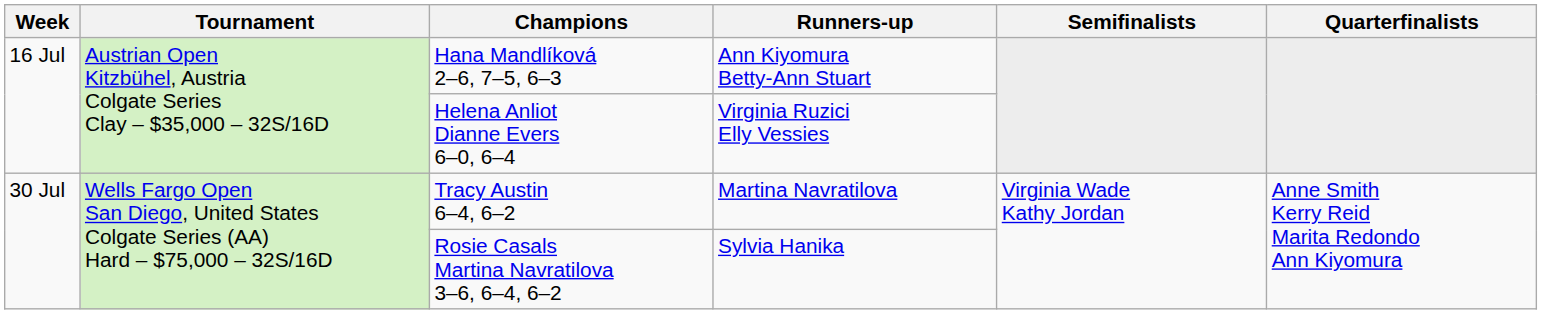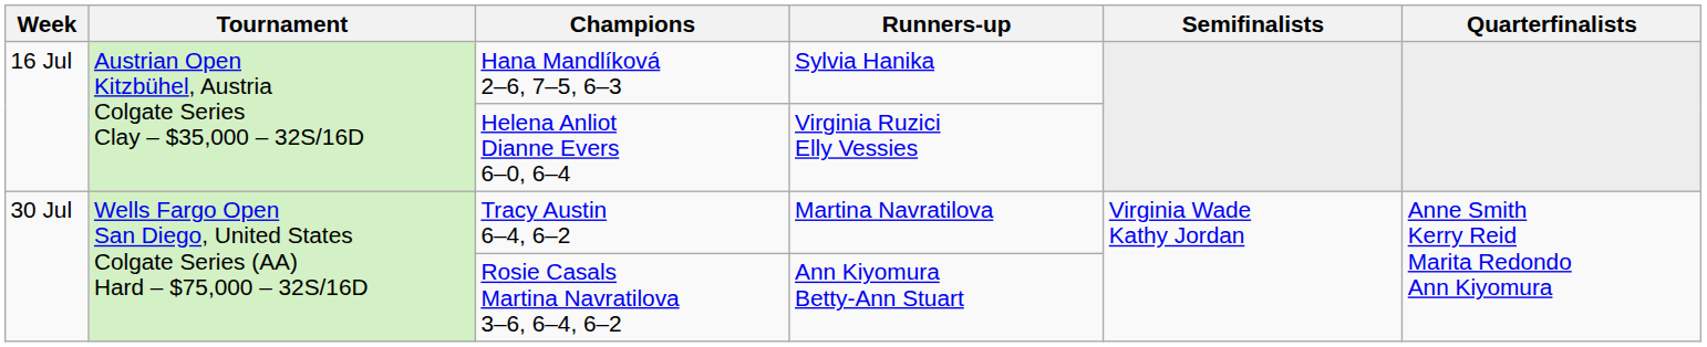Hana Mandlíková 2–6, 7–5, 6–3 | Runners-up: Ann Kiyomura Betty-Ann Stuart -> Sylvia Hanika
Rosie Casals Martina Navratilova 3–6, 6–4, 6–2 | Runners-up: Sylvia Hanika -> Ann Kiyomura Betty-Ann Stuart
